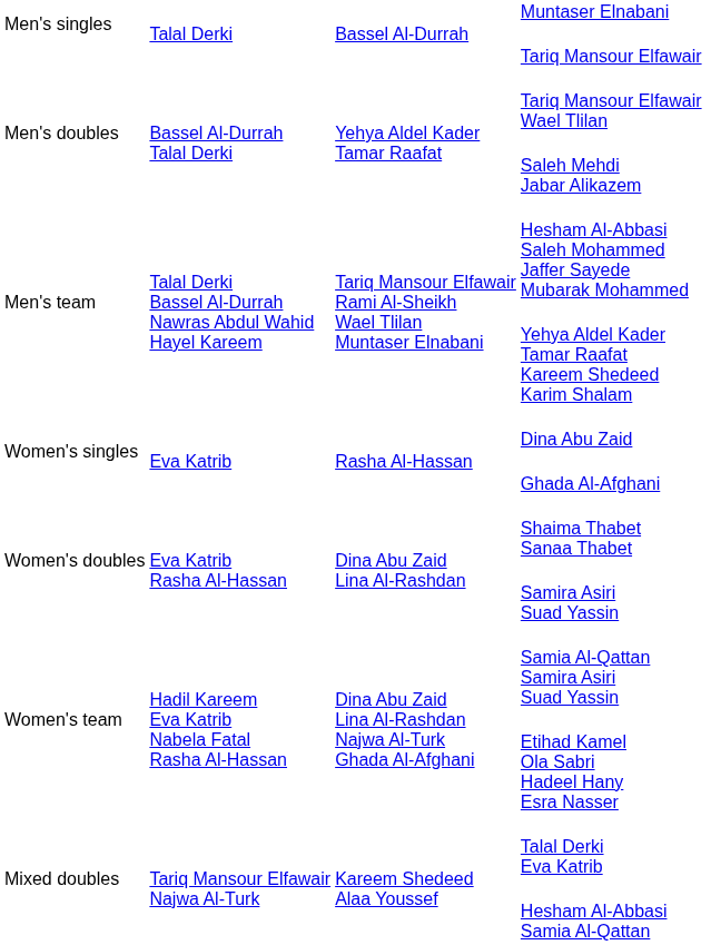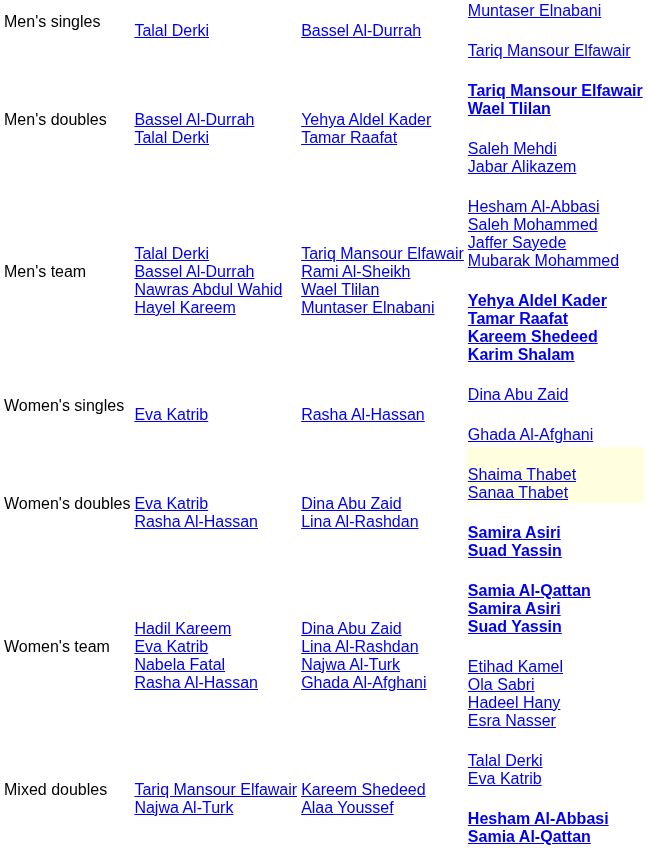Tariq Mansour Elfawair Wael Tlilan | column 4: normal -> bold
Yehya Aldel Kader Tamar Raafat Kareem Shedeed Karim Shalam | column 4: normal -> bold
Shaima Thabet Sanaa Thabet | column 4: no background -> lightyellow background
Samira Asiri Suad Yassin | column 4: normal -> bold
Samia Al-Qattan Samira Asiri Suad Yassin | column 4: normal -> bold
Hesham Al-Abbasi Samia Al-Qattan | column 4: normal -> bold
